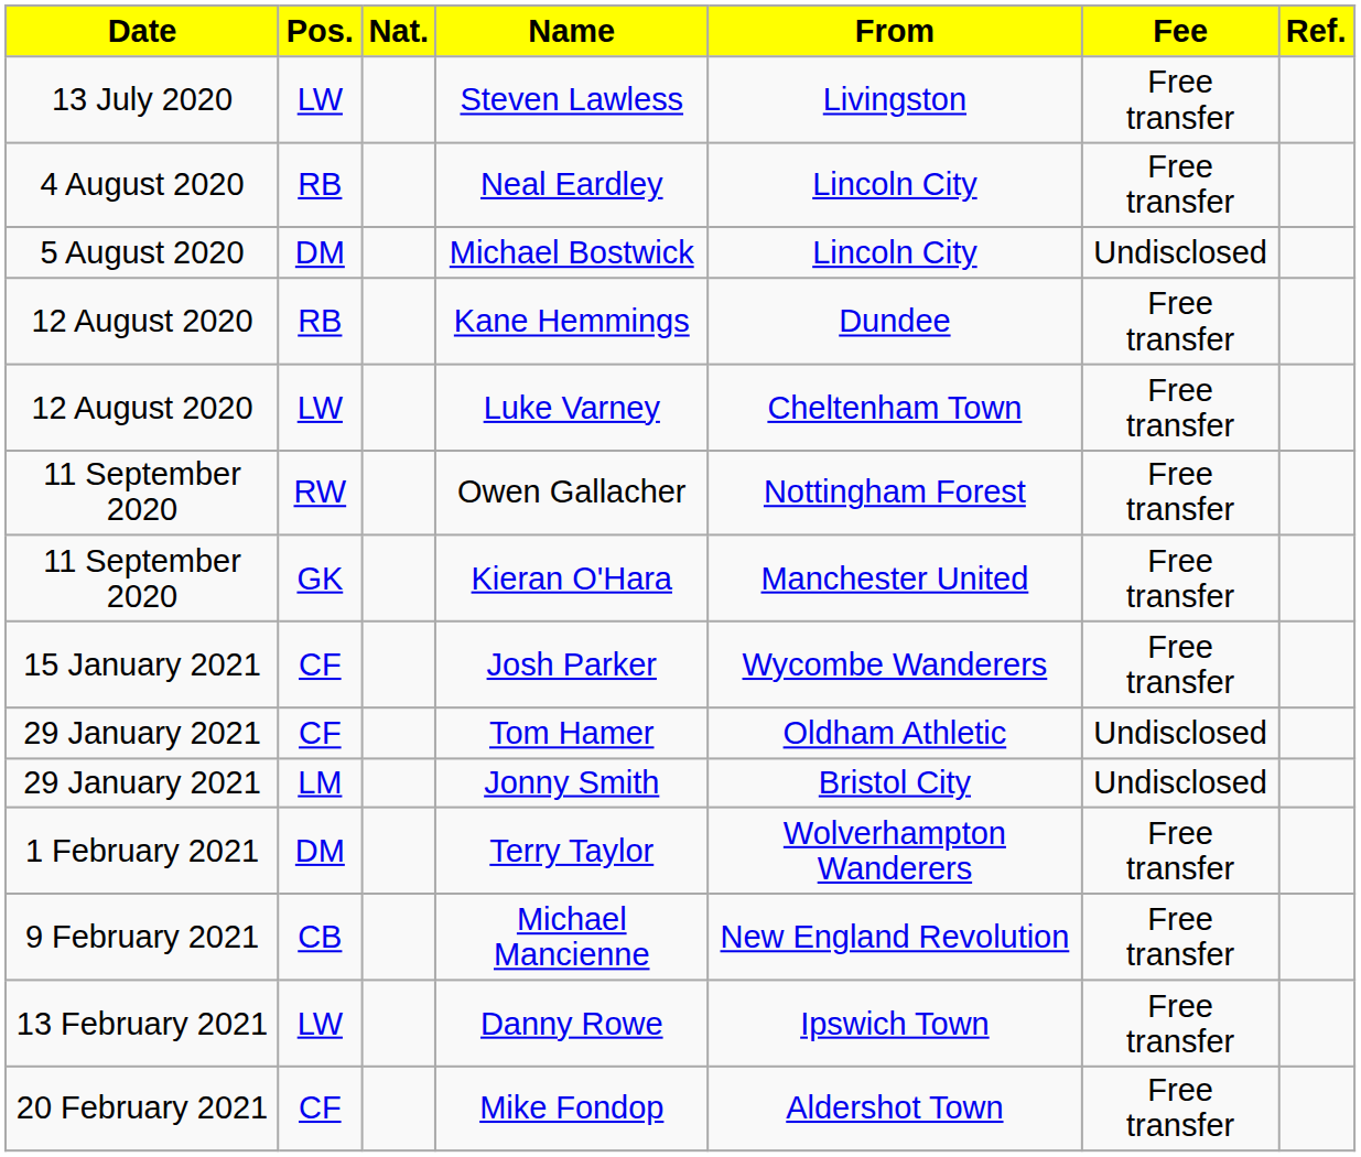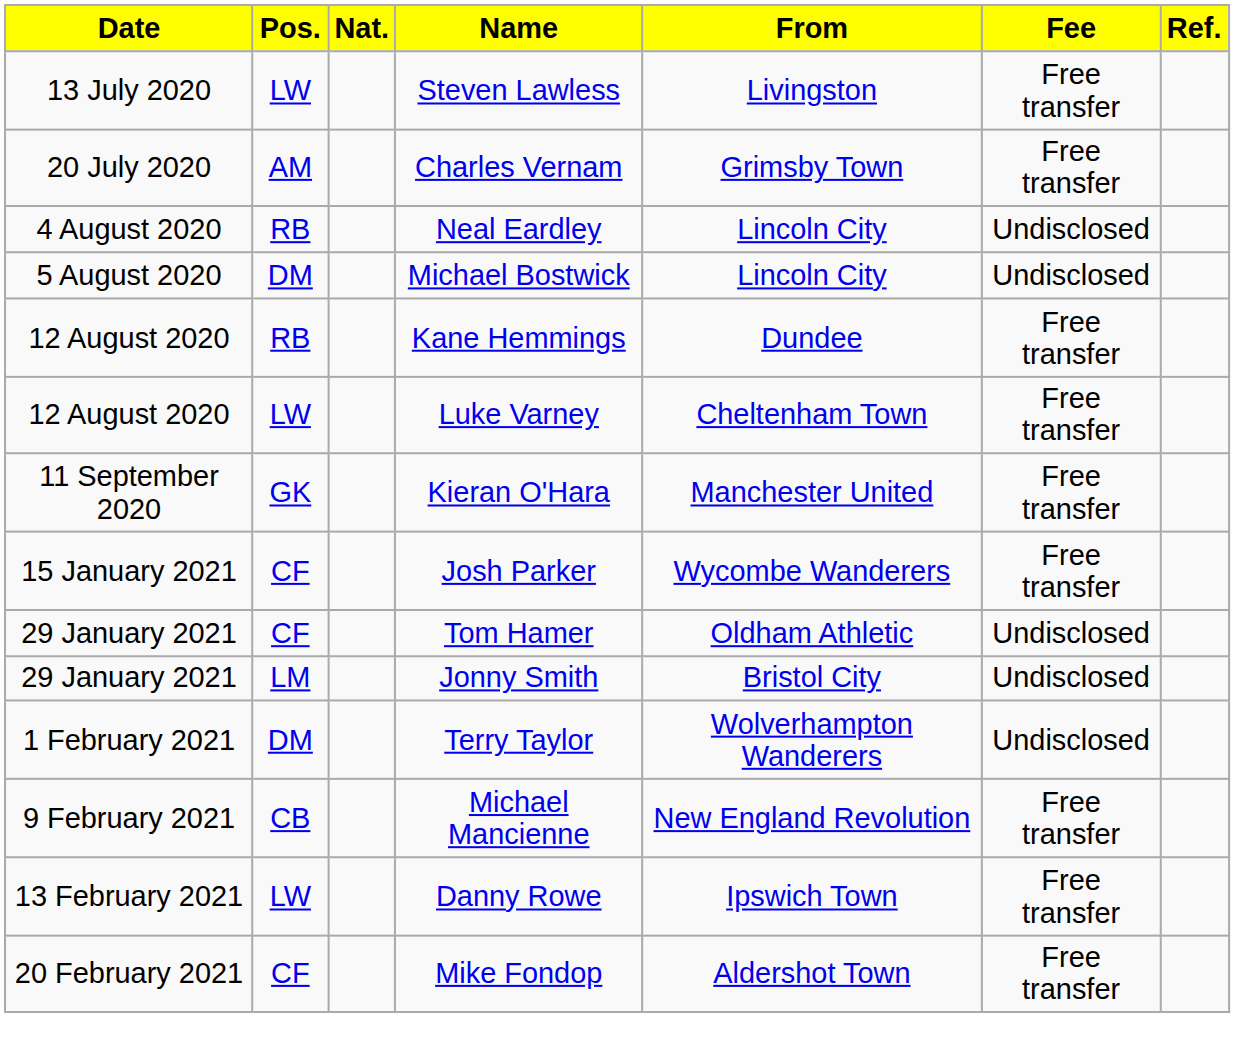+ row: 20 July 2020 | AM | Charles Vernam | Grimsby Town | Free transfer
Neal Eardley | Fee: Free transfer -> Undisclosed
- row: 11 September 2020 | RW | Owen Gallacher | Nottingham Forest | Free transfer
Terry Taylor | Fee: Free transfer -> Undisclosed
